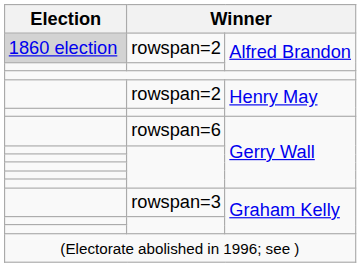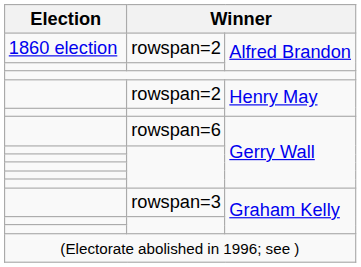rowspan=2 / Alfred Brandon | Election: lightgrey background -> no background
